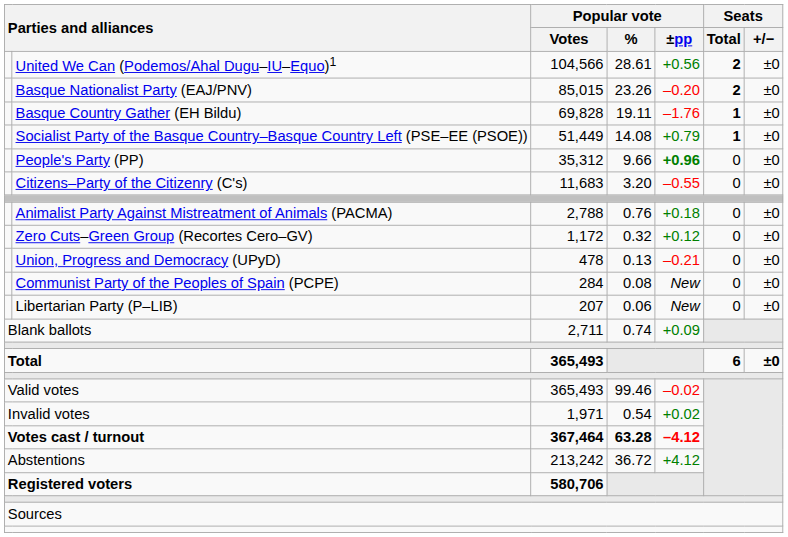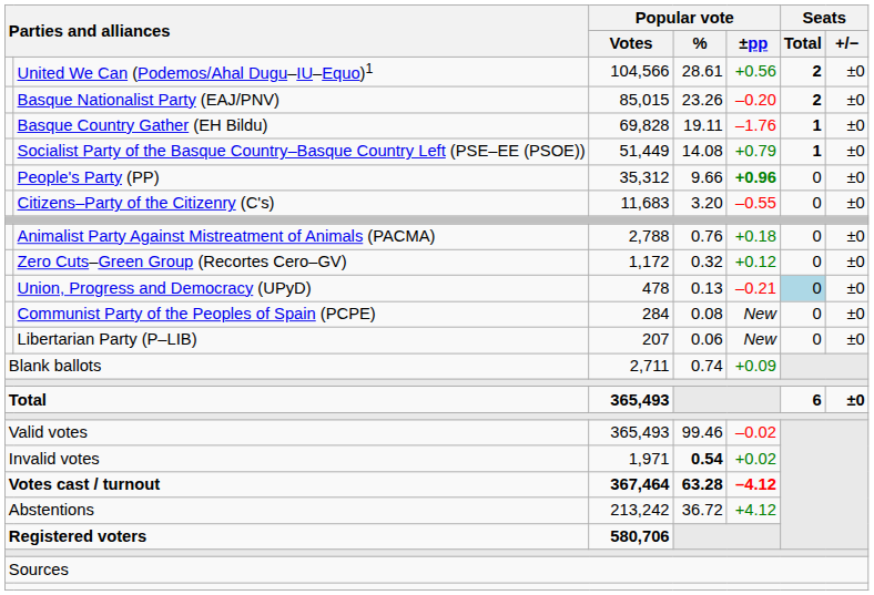Union, Progress and Democracy (UPyD) | Seats / Total: no background -> lightblue background
Invalid votes | Popular vote / %: normal -> bold
